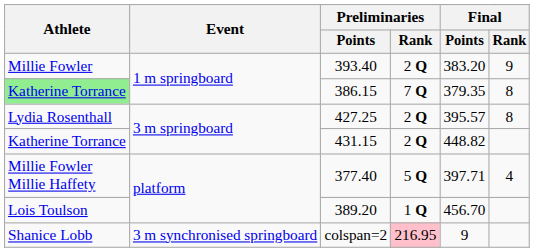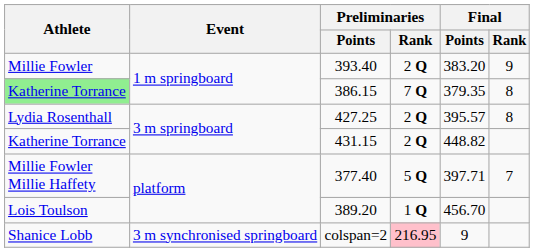377.40 | Final / Rank: 4 -> 7
